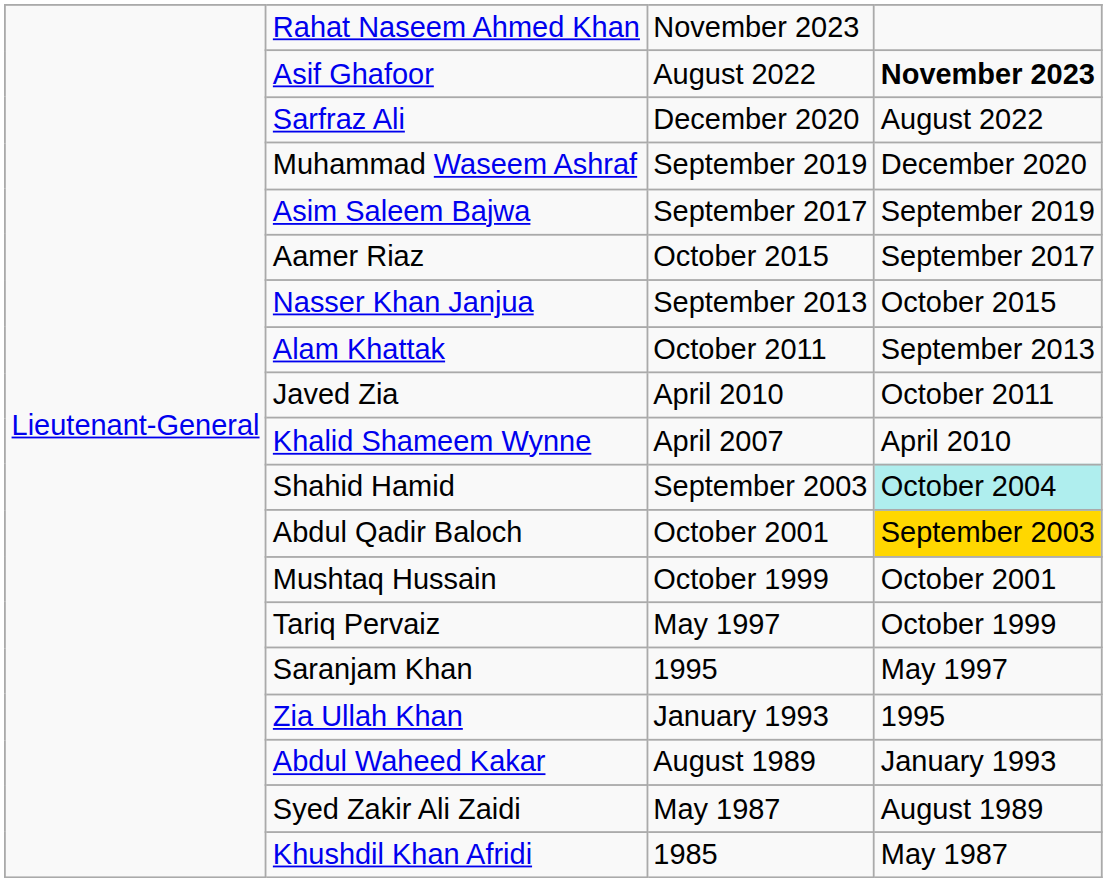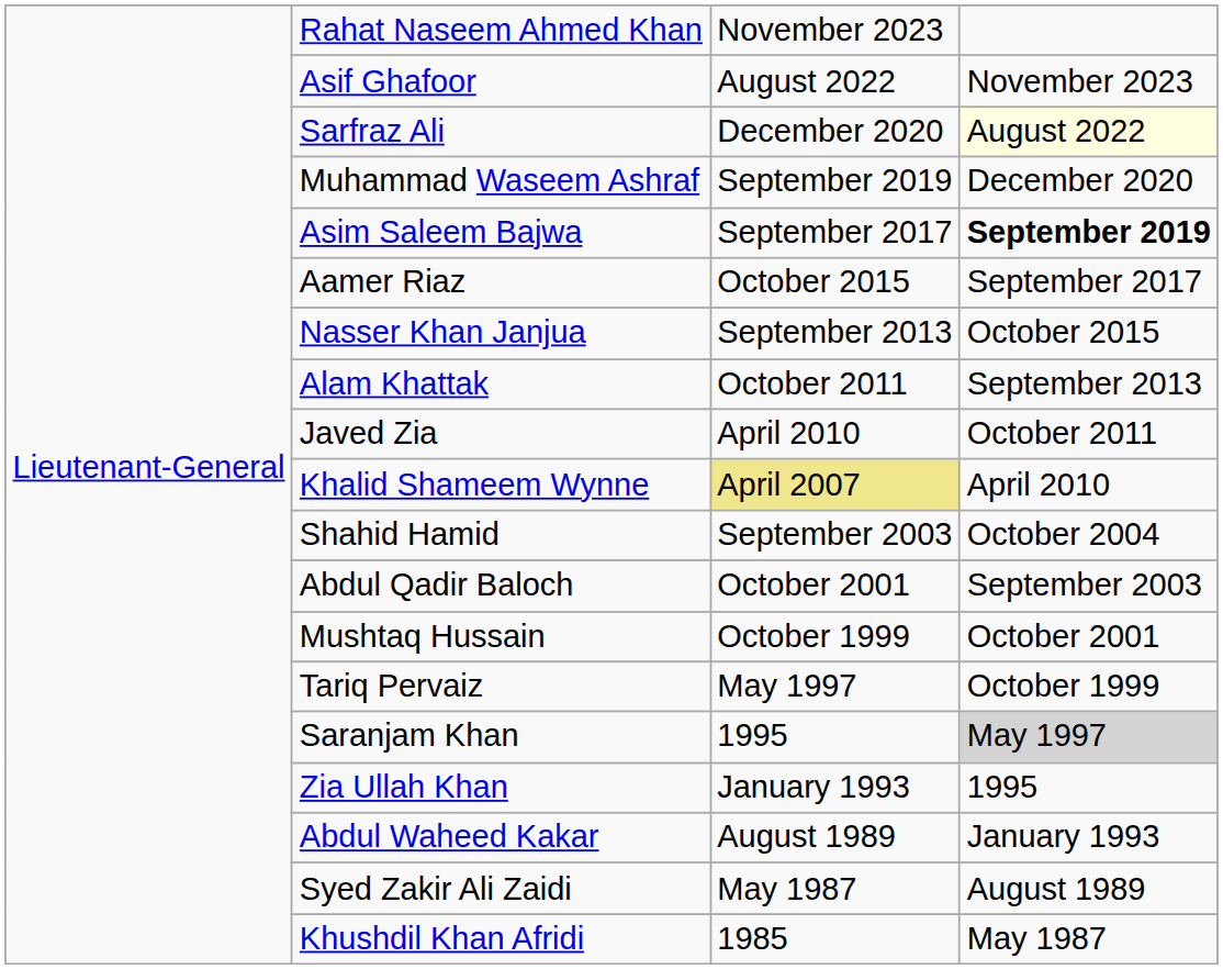Asif Ghafoor | column 4: bold -> normal
Sarfraz Ali | column 4: no background -> lightyellow background
Asim Saleem Bajwa | column 4: normal -> bold
Khalid Shameem Wynne | column 3: no background -> khaki background
Shahid Hamid | column 4: paleturquoise background -> no background
Abdul Qadir Baloch | column 4: gold background -> no background
Saranjam Khan | column 4: no background -> lightgrey background
